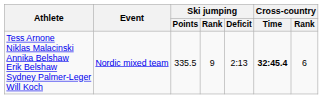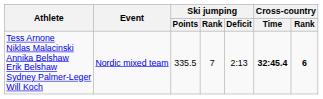row 3 | Ski jumping / Rank: 9 -> 7
row 3 | Cross-country / Rank: normal -> bold
